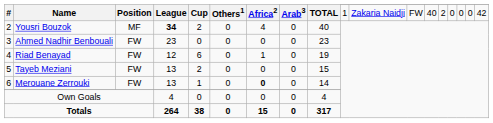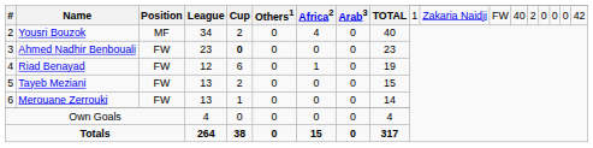Yousri Bouzok | League: bold -> normal
Ahmed Nadhir Benbouali | Cup: normal -> bold
Merouane Zerrouki | Africa2: bold -> normal
